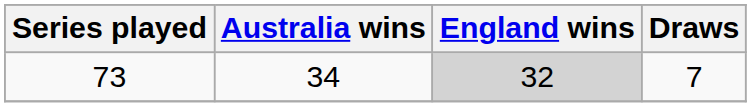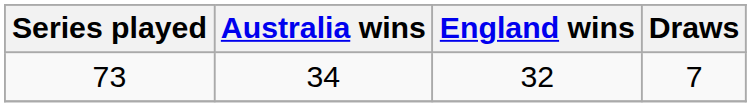73 | England wins: lightgrey background -> no background
